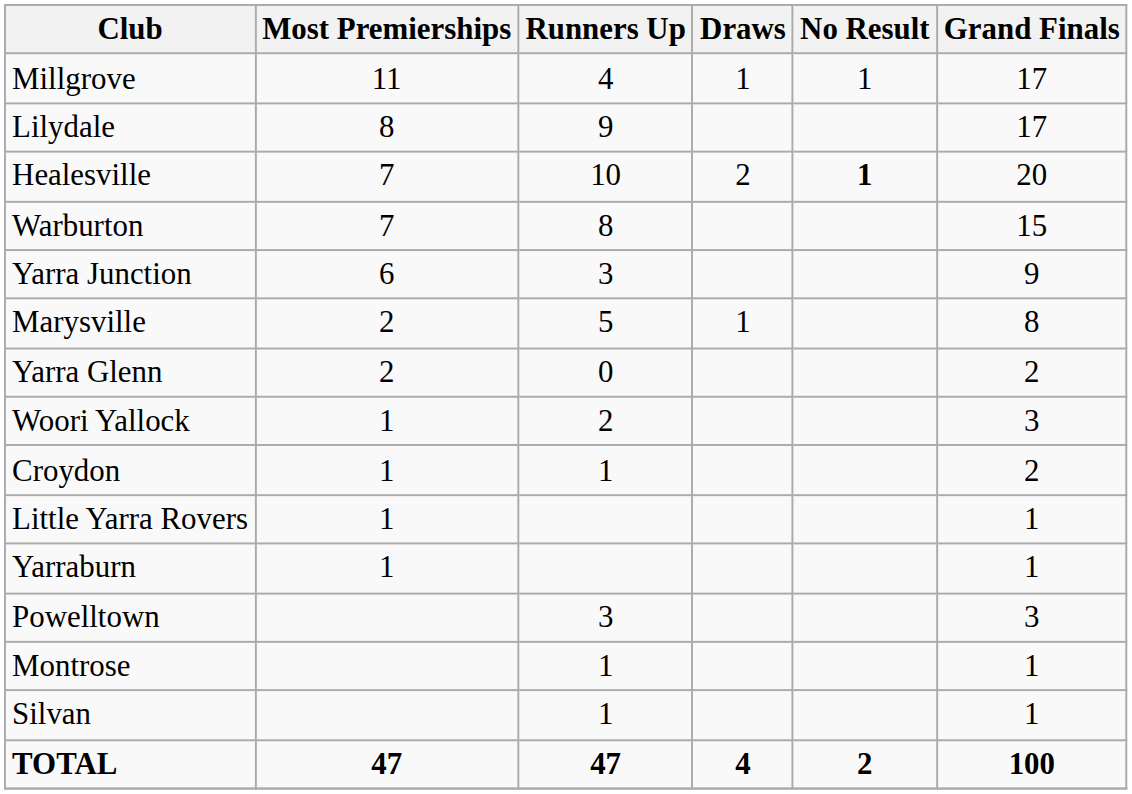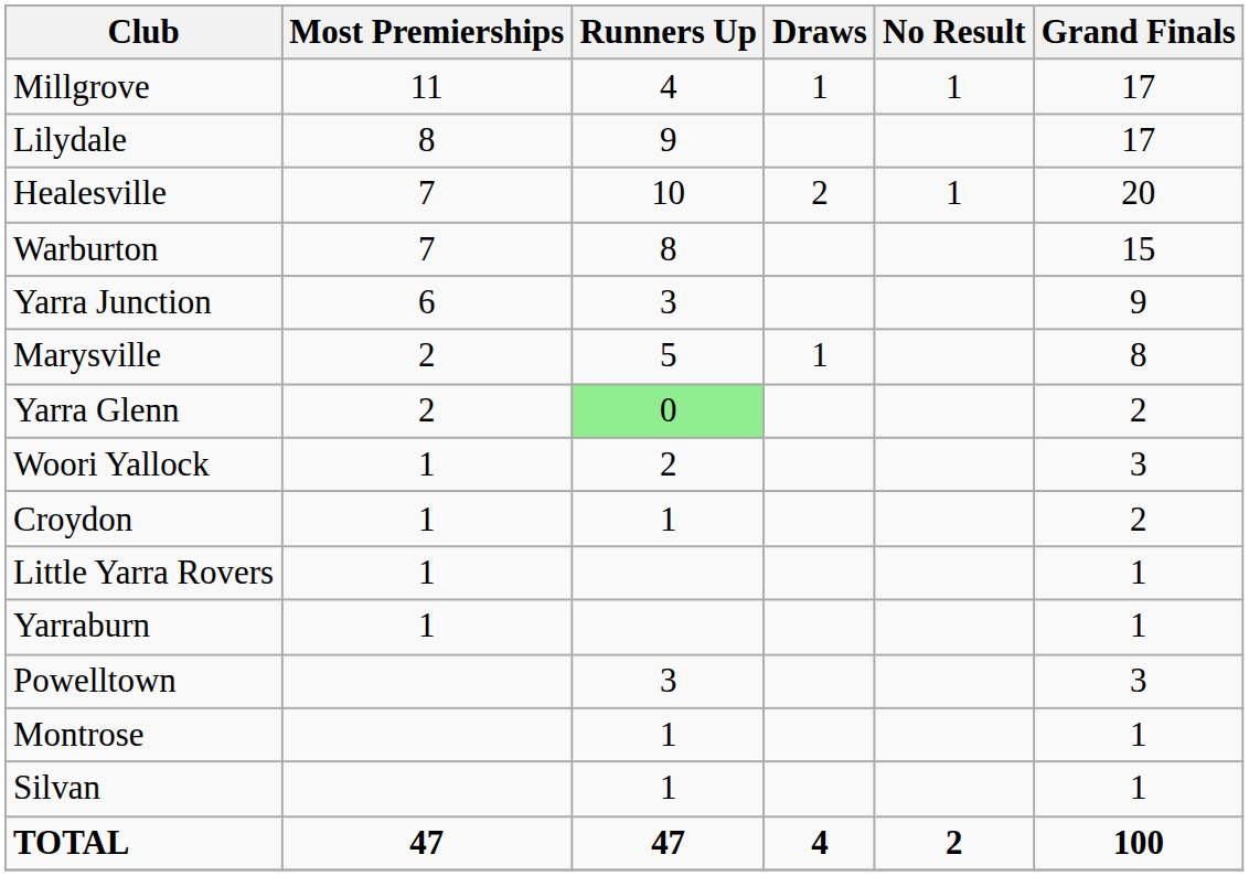Healesville | No Result: bold -> normal
Yarra Glenn | Runners Up: no background -> lightgreen background
